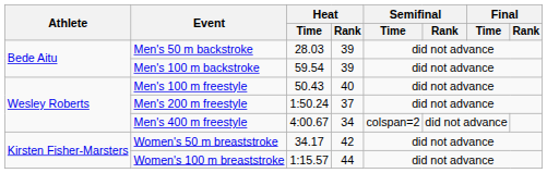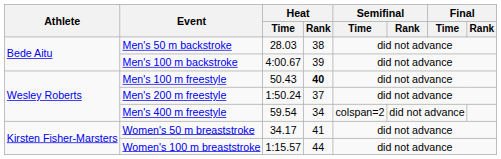Men's 50 m backstroke | Heat / Rank: 39 -> 38
Men's 100 m backstroke | Heat / Time: 59.54 -> 4:00.67
Men's 100 m freestyle | Heat / Rank: normal -> bold
Men's 400 m freestyle | Heat / Time: 4:00.67 -> 59.54
Women's 50 m breaststroke | Heat / Rank: 42 -> 41
